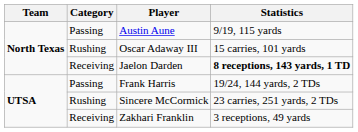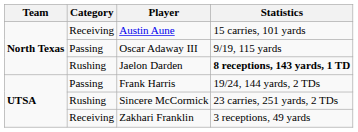Austin Aune | Category: Passing -> Receiving
Austin Aune | Statistics: 9/19, 115 yards -> 15 carries, 101 yards
Oscar Adaway III | Category: Rushing -> Passing
Oscar Adaway III | Statistics: 15 carries, 101 yards -> 9/19, 115 yards
Jaelon Darden | Category: Receiving -> Rushing
